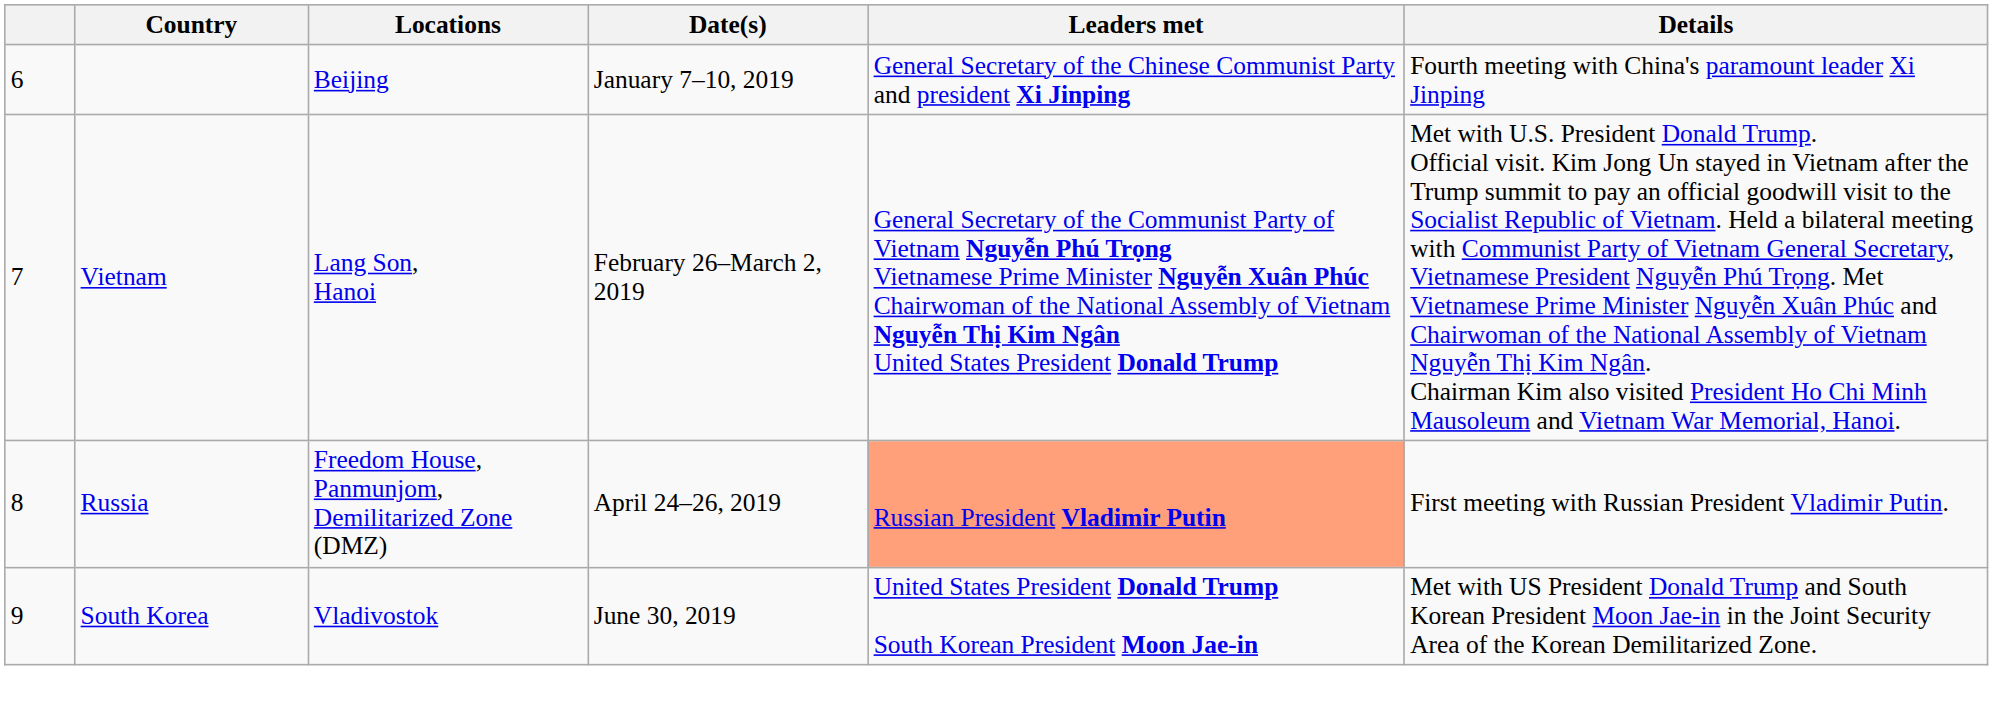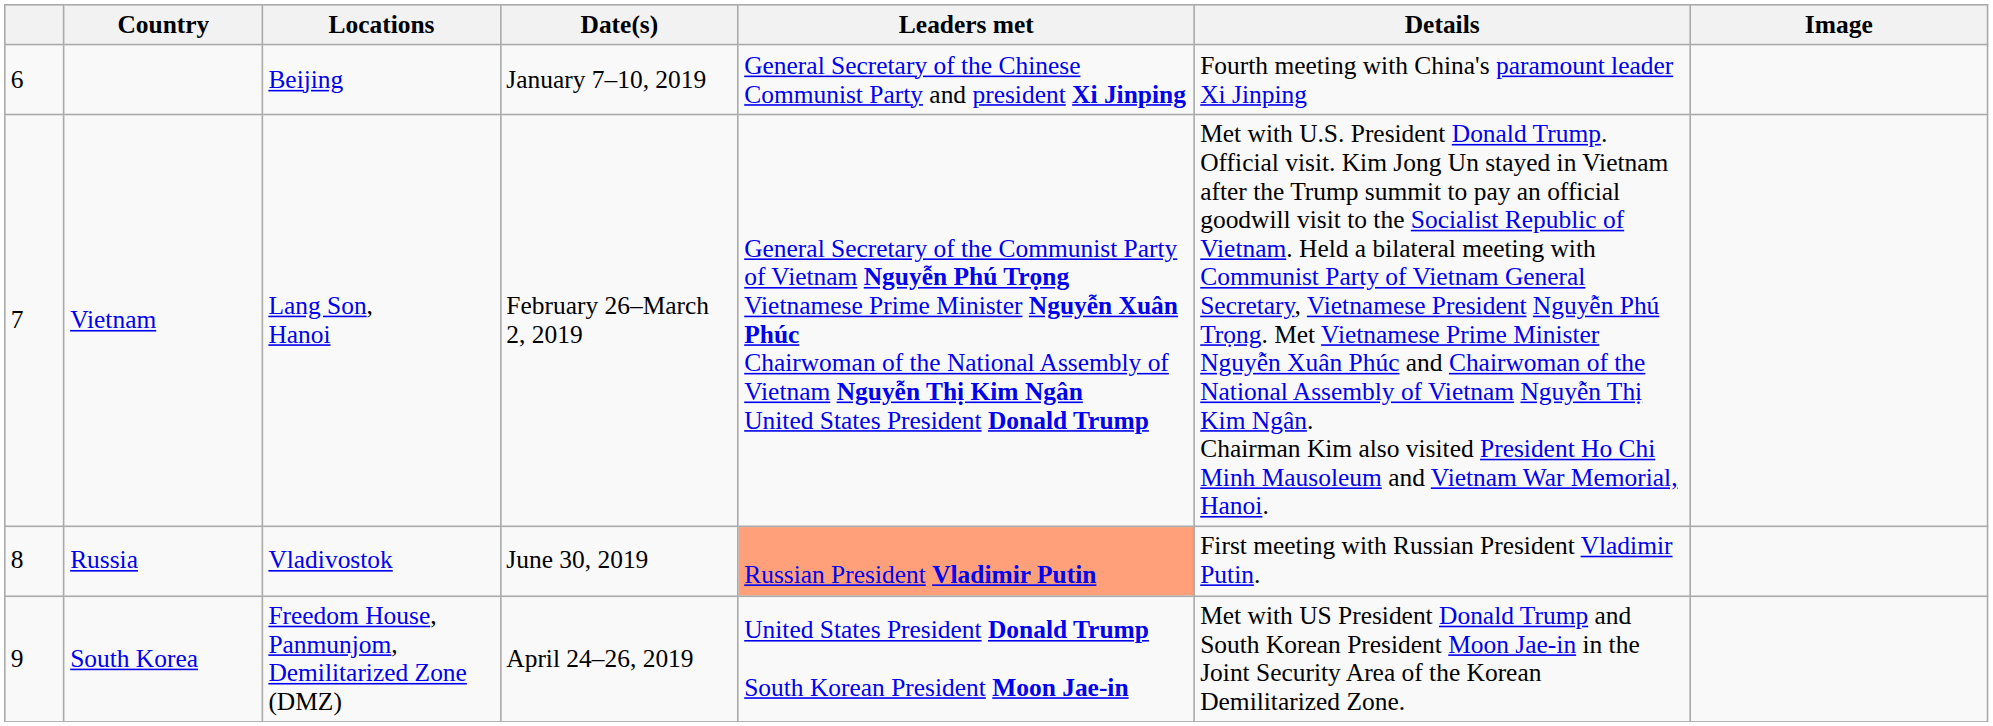+ column: Image
Russia | Locations: Freedom House, Panmunjom, Demilitarized Zone (DMZ) -> Vladivostok
Russia | Date(s): April 24–26, 2019 -> June 30, 2019
South Korea | Locations: Vladivostok -> Freedom House, Panmunjom, Demilitarized Zone (DMZ)
South Korea | Date(s): June 30, 2019 -> April 24–26, 2019
